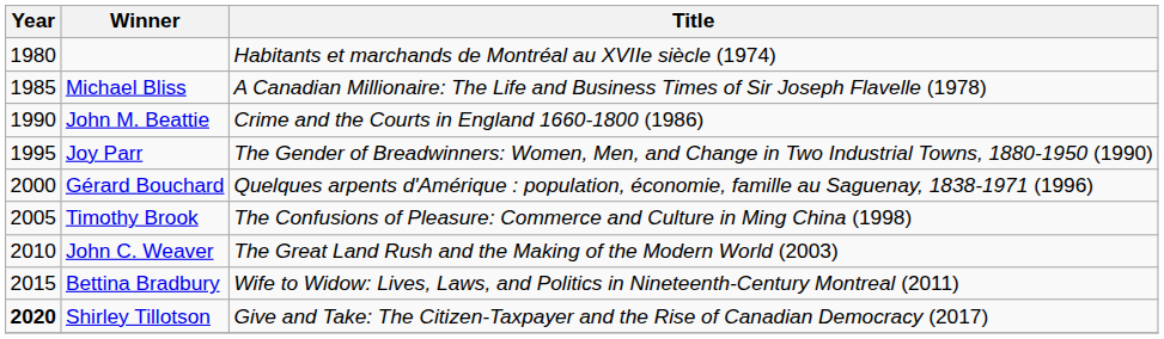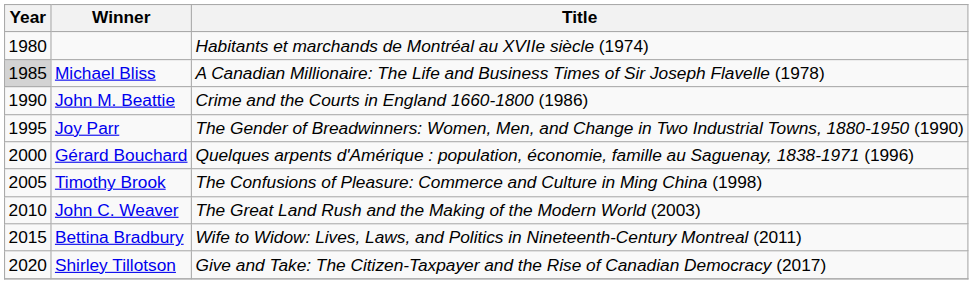Michael Bliss | Year: no background -> lightgrey background
Shirley Tillotson | Year: bold -> normal
